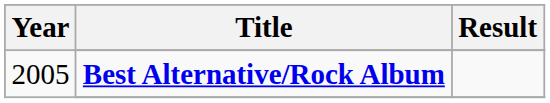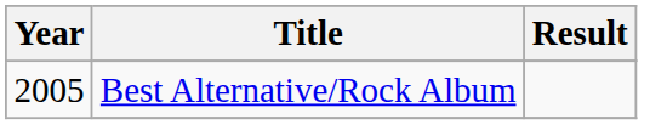Best Alternative/Rock Album | Title: bold -> normal
